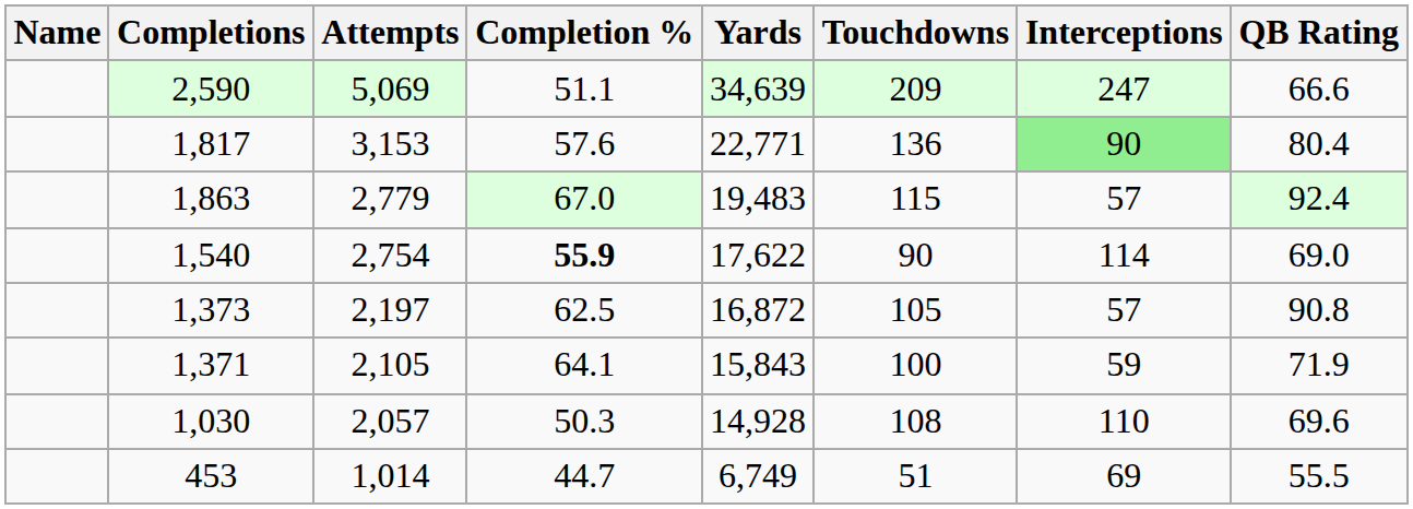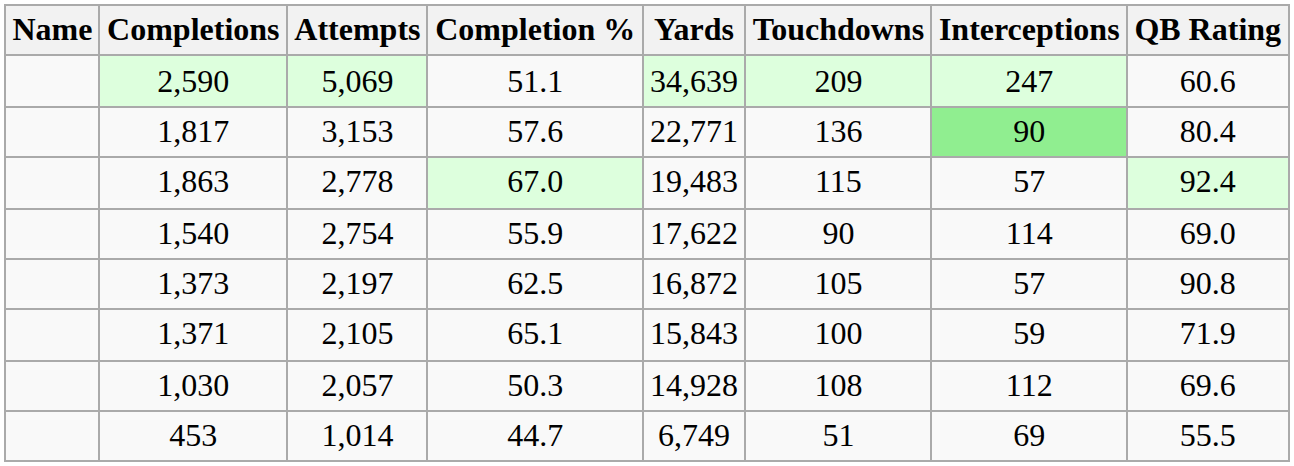2,590 | QB Rating: 66.6 -> 60.6
1,863 | Attempts: 2,779 -> 2,778
1,540 | Completion %: bold -> normal
1,371 | Completion %: 64.1 -> 65.1
1,030 | Interceptions: 110 -> 112
